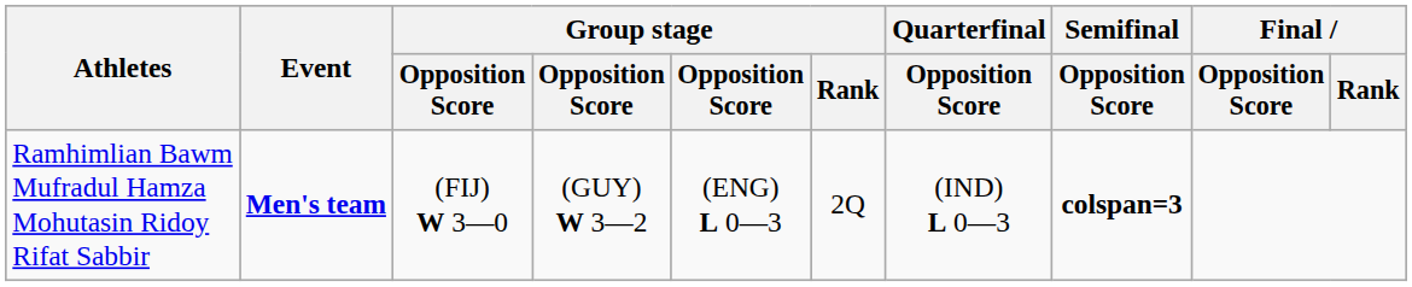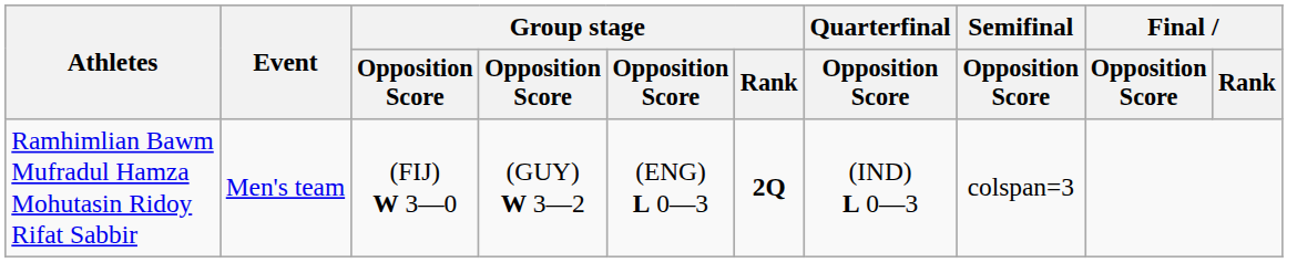Ramhimlian Bawm Mufradul Hamza Mohutasin Ridoy Rifat Sabbir | Event: bold -> normal
Ramhimlian Bawm Mufradul Hamza Mohutasin Ridoy Rifat Sabbir | Group stage / Rank: normal -> bold
Ramhimlian Bawm Mufradul Hamza Mohutasin Ridoy Rifat Sabbir | Semifinal / Opposition Score: bold -> normal
